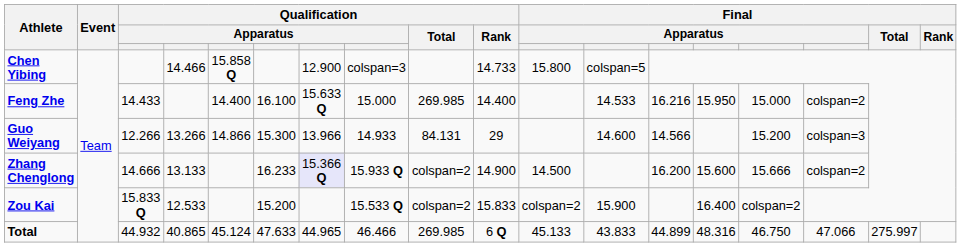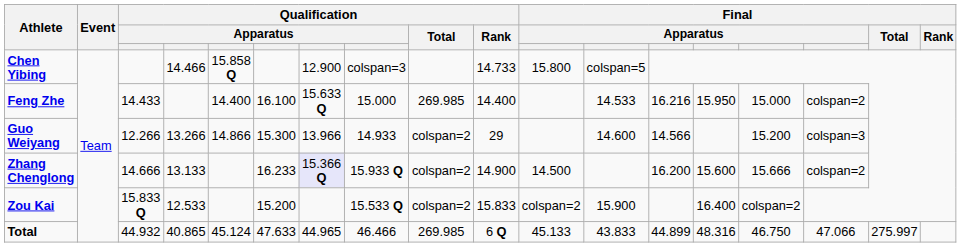Guo Weiyang | Qualification / Total: 84.131 -> colspan=2
